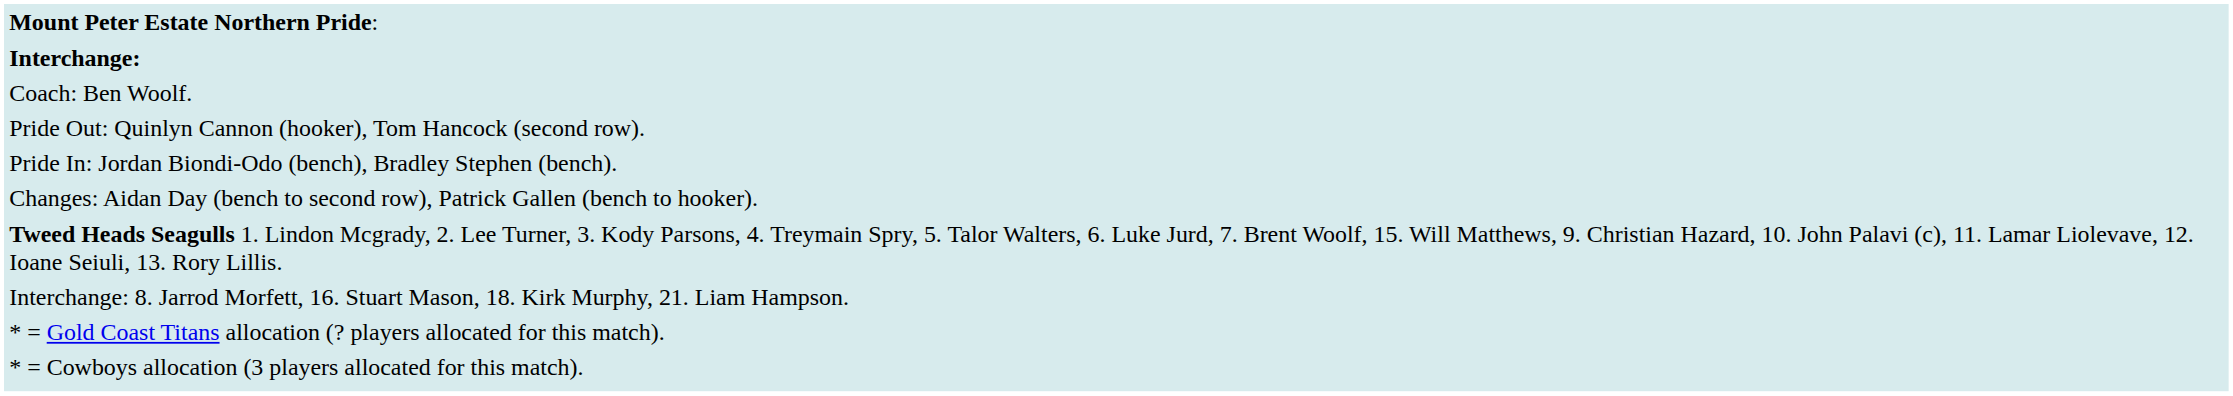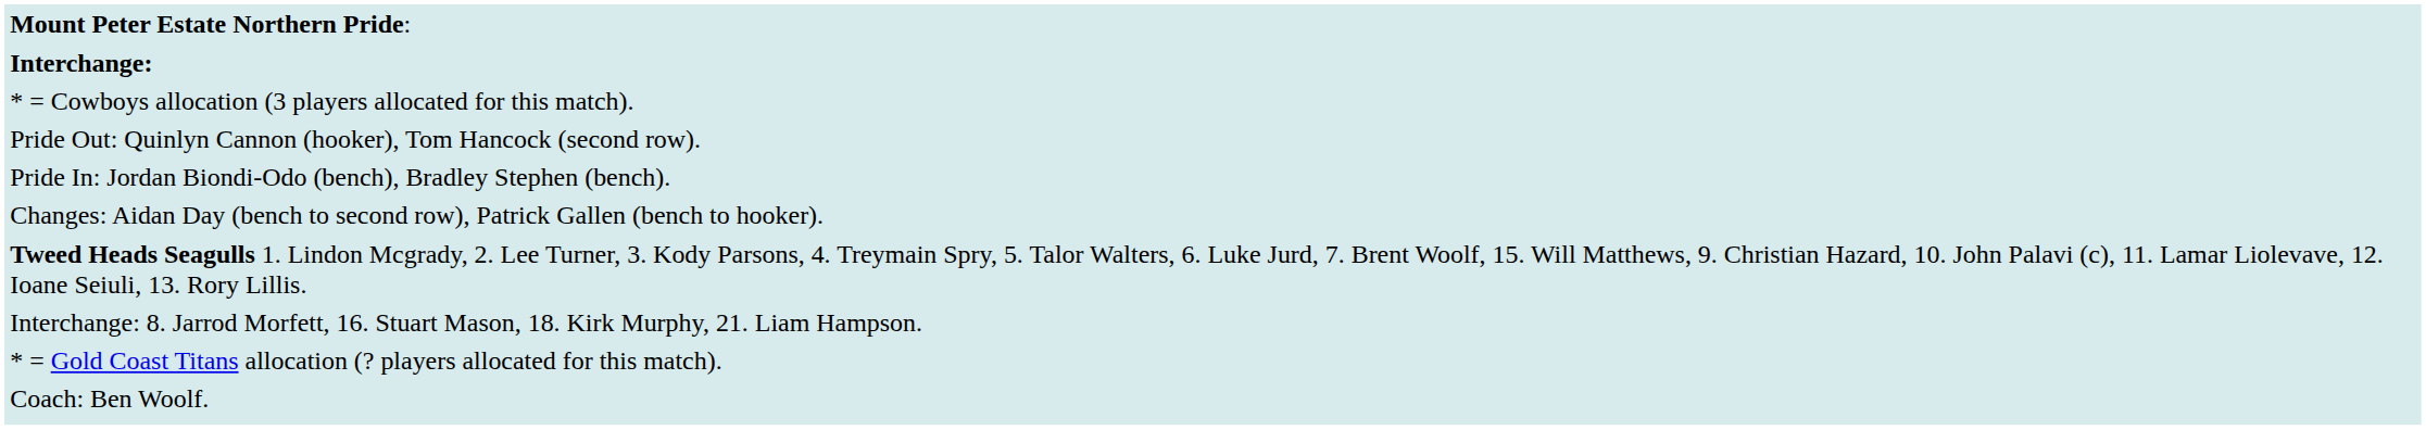row 3 | column 1: Coach: Ben Woolf. -> * = Cowboys allocation (3 players allocated for this match).
row 10 | column 1: * = Cowboys allocation (3 players allocated for this match). -> Coach: Ben Woolf.
